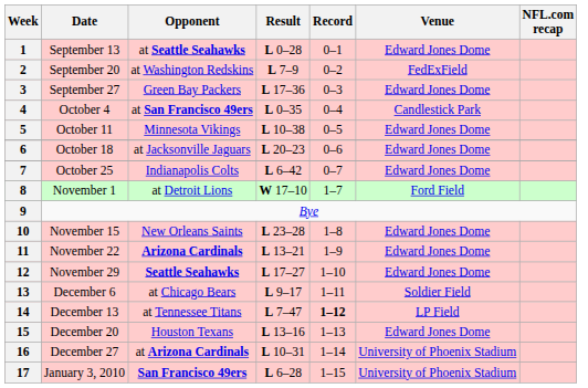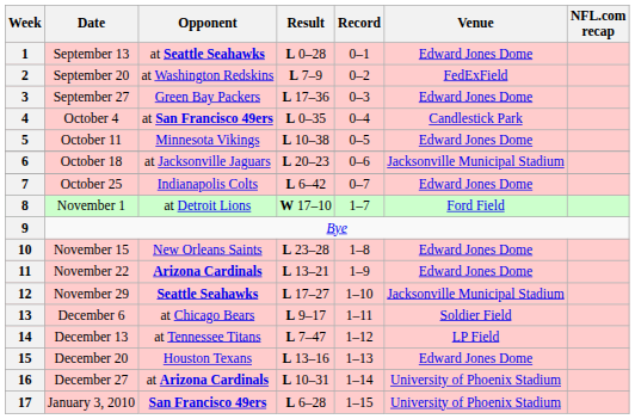6 | Venue: Edward Jones Dome -> Jacksonville Municipal Stadium
12 | Venue: Edward Jones Dome -> Jacksonville Municipal Stadium
14 | Record: bold -> normal
